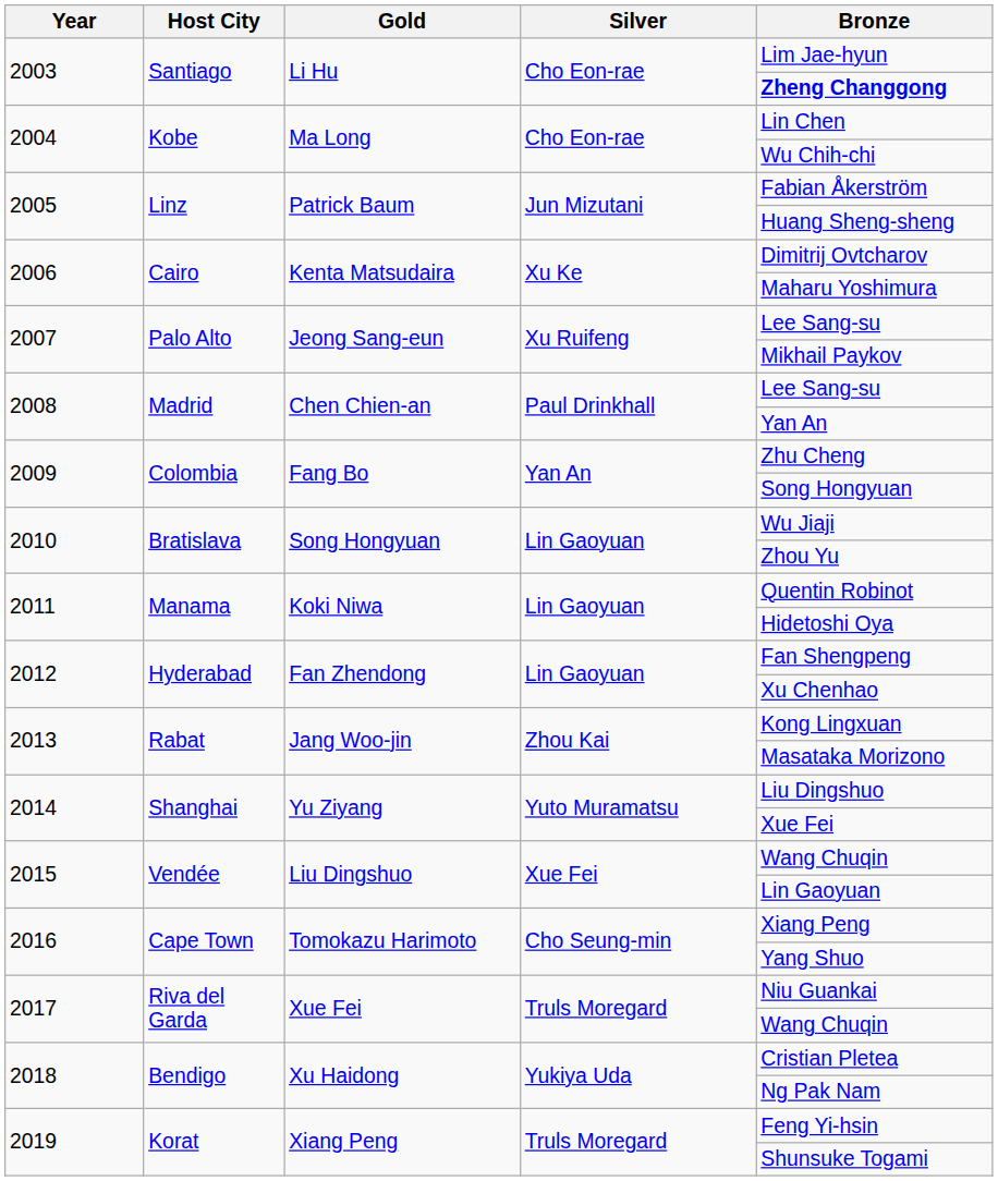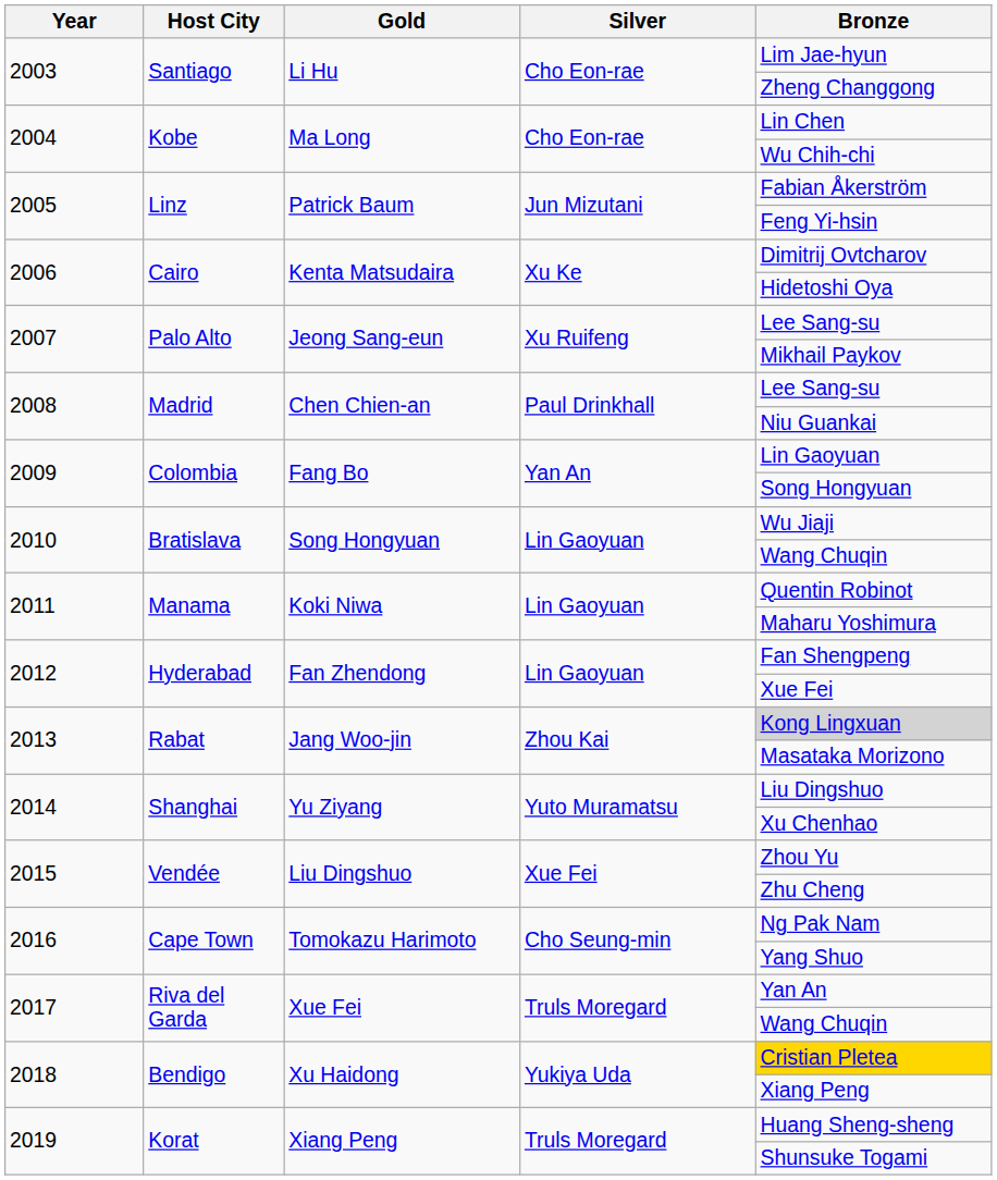row 3 | Bronze: bold -> normal
row 7 | Bronze: Huang Sheng-sheng -> Feng Yi-hsin
row 9 | Bronze: Maharu Yoshimura -> Hidetoshi Oya
row 13 | Bronze: Yan An -> Niu Guankai
row 14 | Bronze: Zhu Cheng -> Lin Gaoyuan
row 17 | Bronze: Zhou Yu -> Wang Chuqin
row 19 | Bronze: Hidetoshi Oya -> Maharu Yoshimura
row 21 | Bronze: Xu Chenhao -> Xue Fei
row 22 | Bronze: no background -> lightgrey background
row 25 | Bronze: Xue Fei -> Xu Chenhao
row 26 | Bronze: Wang Chuqin -> Zhou Yu
row 27 | Bronze: Lin Gaoyuan -> Zhu Cheng
row 28 | Bronze: Xiang Peng -> Ng Pak Nam
row 30 | Bronze: Niu Guankai -> Yan An
row 32 | Bronze: no background -> gold background
row 33 | Bronze: Ng Pak Nam -> Xiang Peng
row 34 | Bronze: Feng Yi-hsin -> Huang Sheng-sheng
